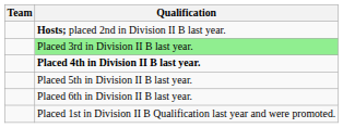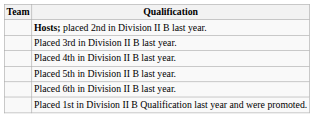Placed 3rd in Division II B last year. | Qualification: lightgreen background -> no background
Placed 4th in Division II B last year. | Qualification: bold -> normal
